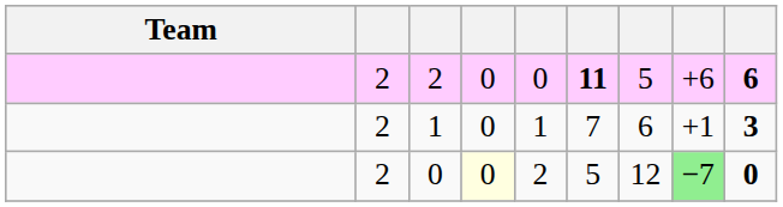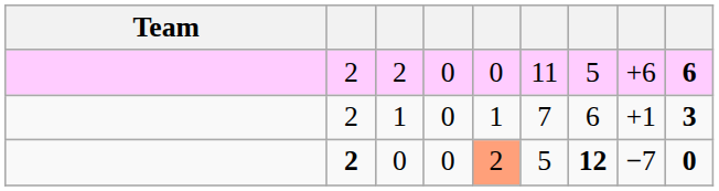row 2 | column 6: bold -> normal
row 4 | column 2: normal -> bold
row 4 | column 4: lightyellow background -> no background
row 4 | column 5: no background -> lightsalmon background
row 4 | column 7: normal -> bold
row 4 | column 8: lightgreen background -> no background
